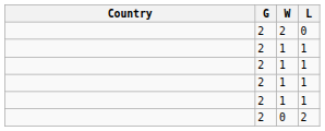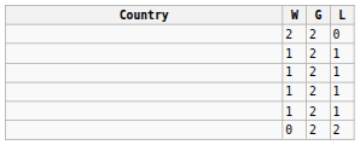columns swapped: G <-> W
